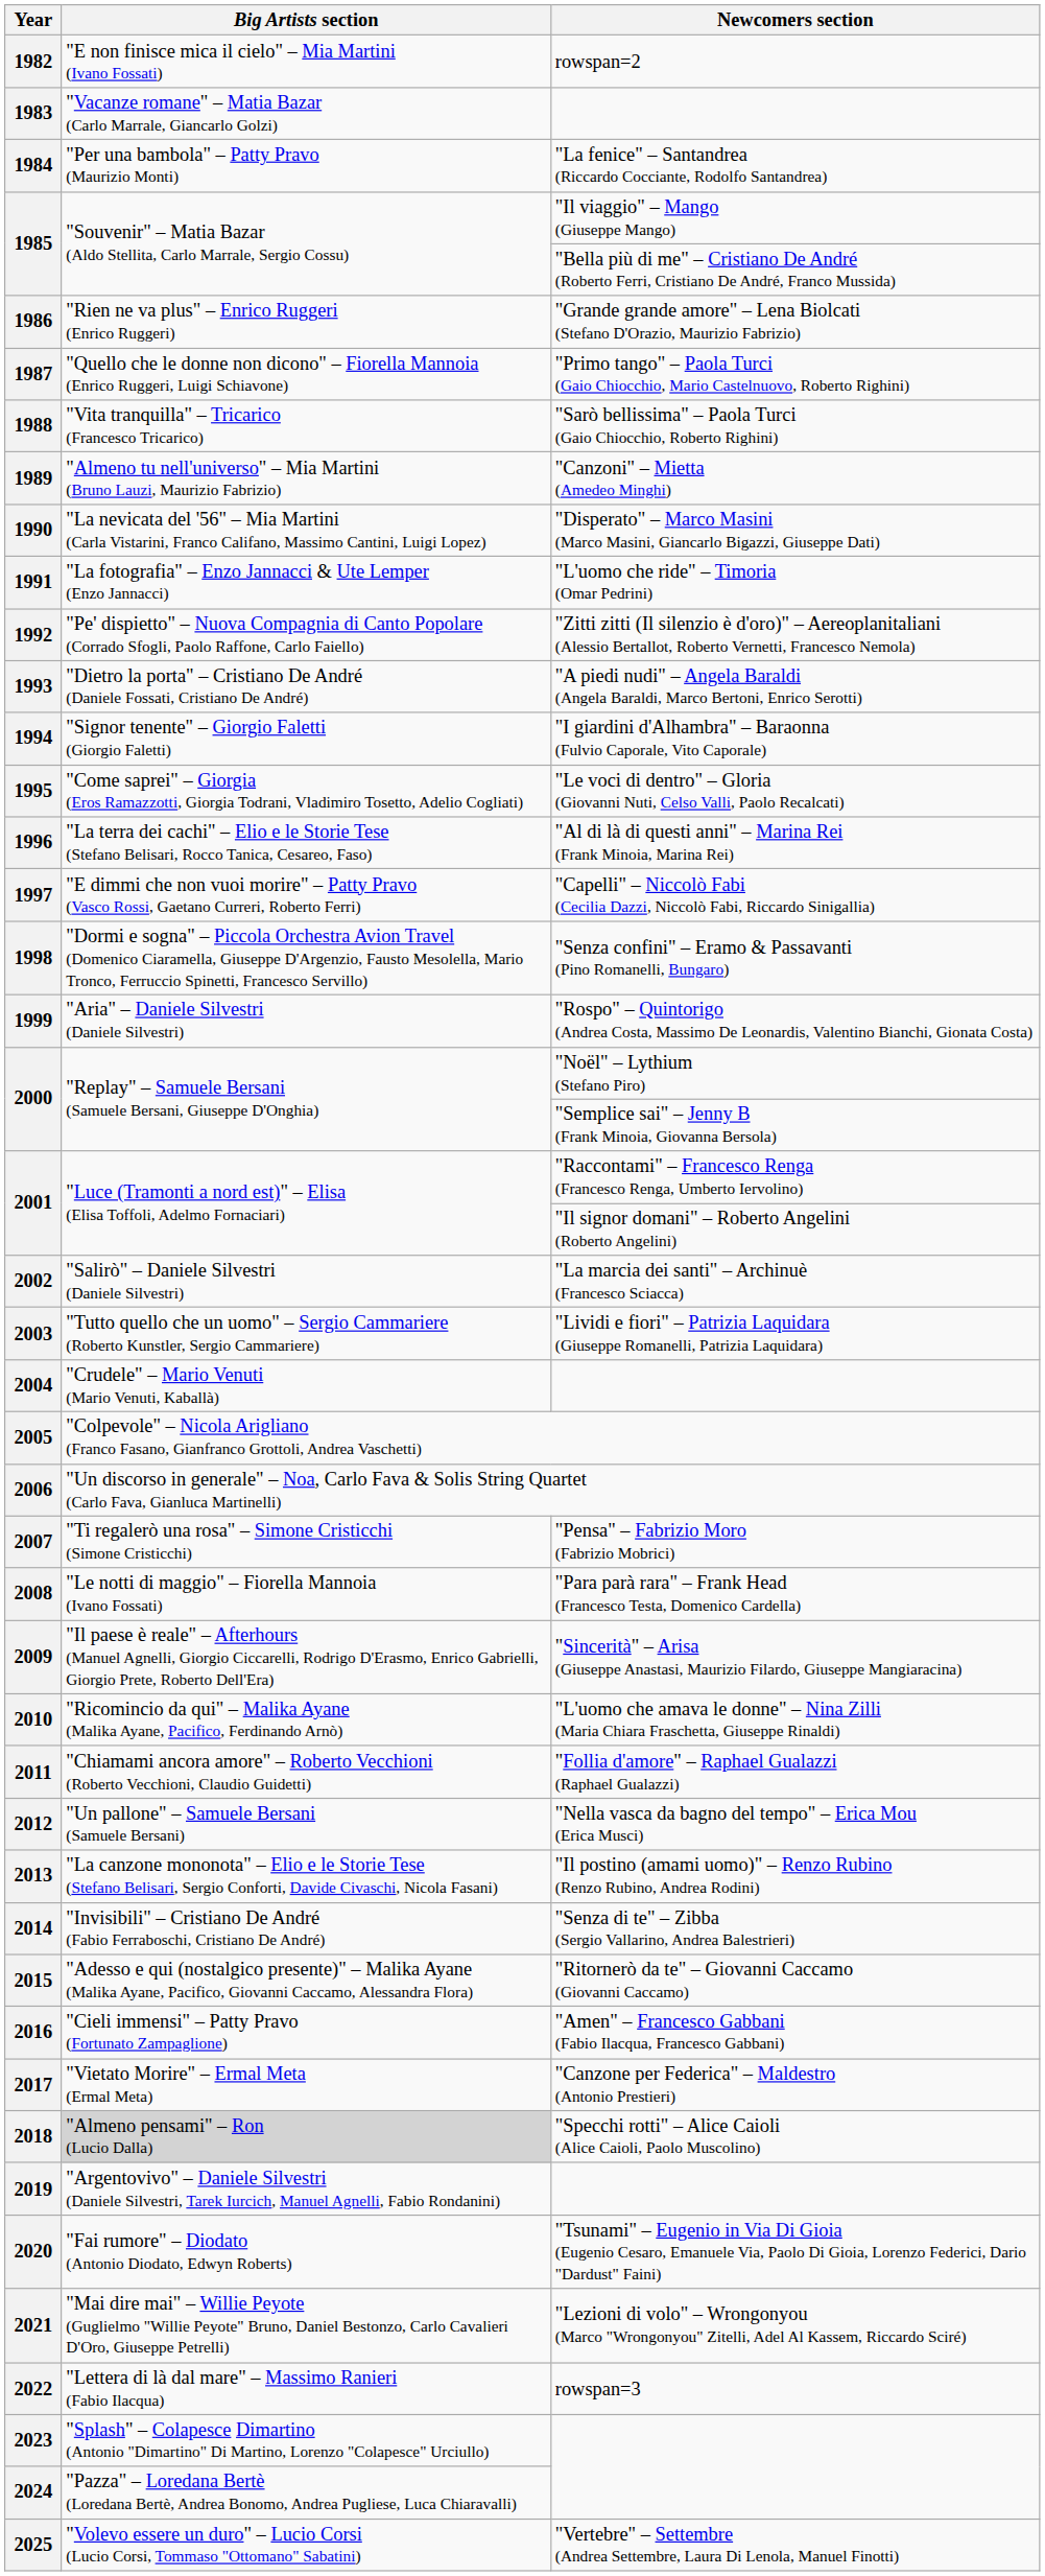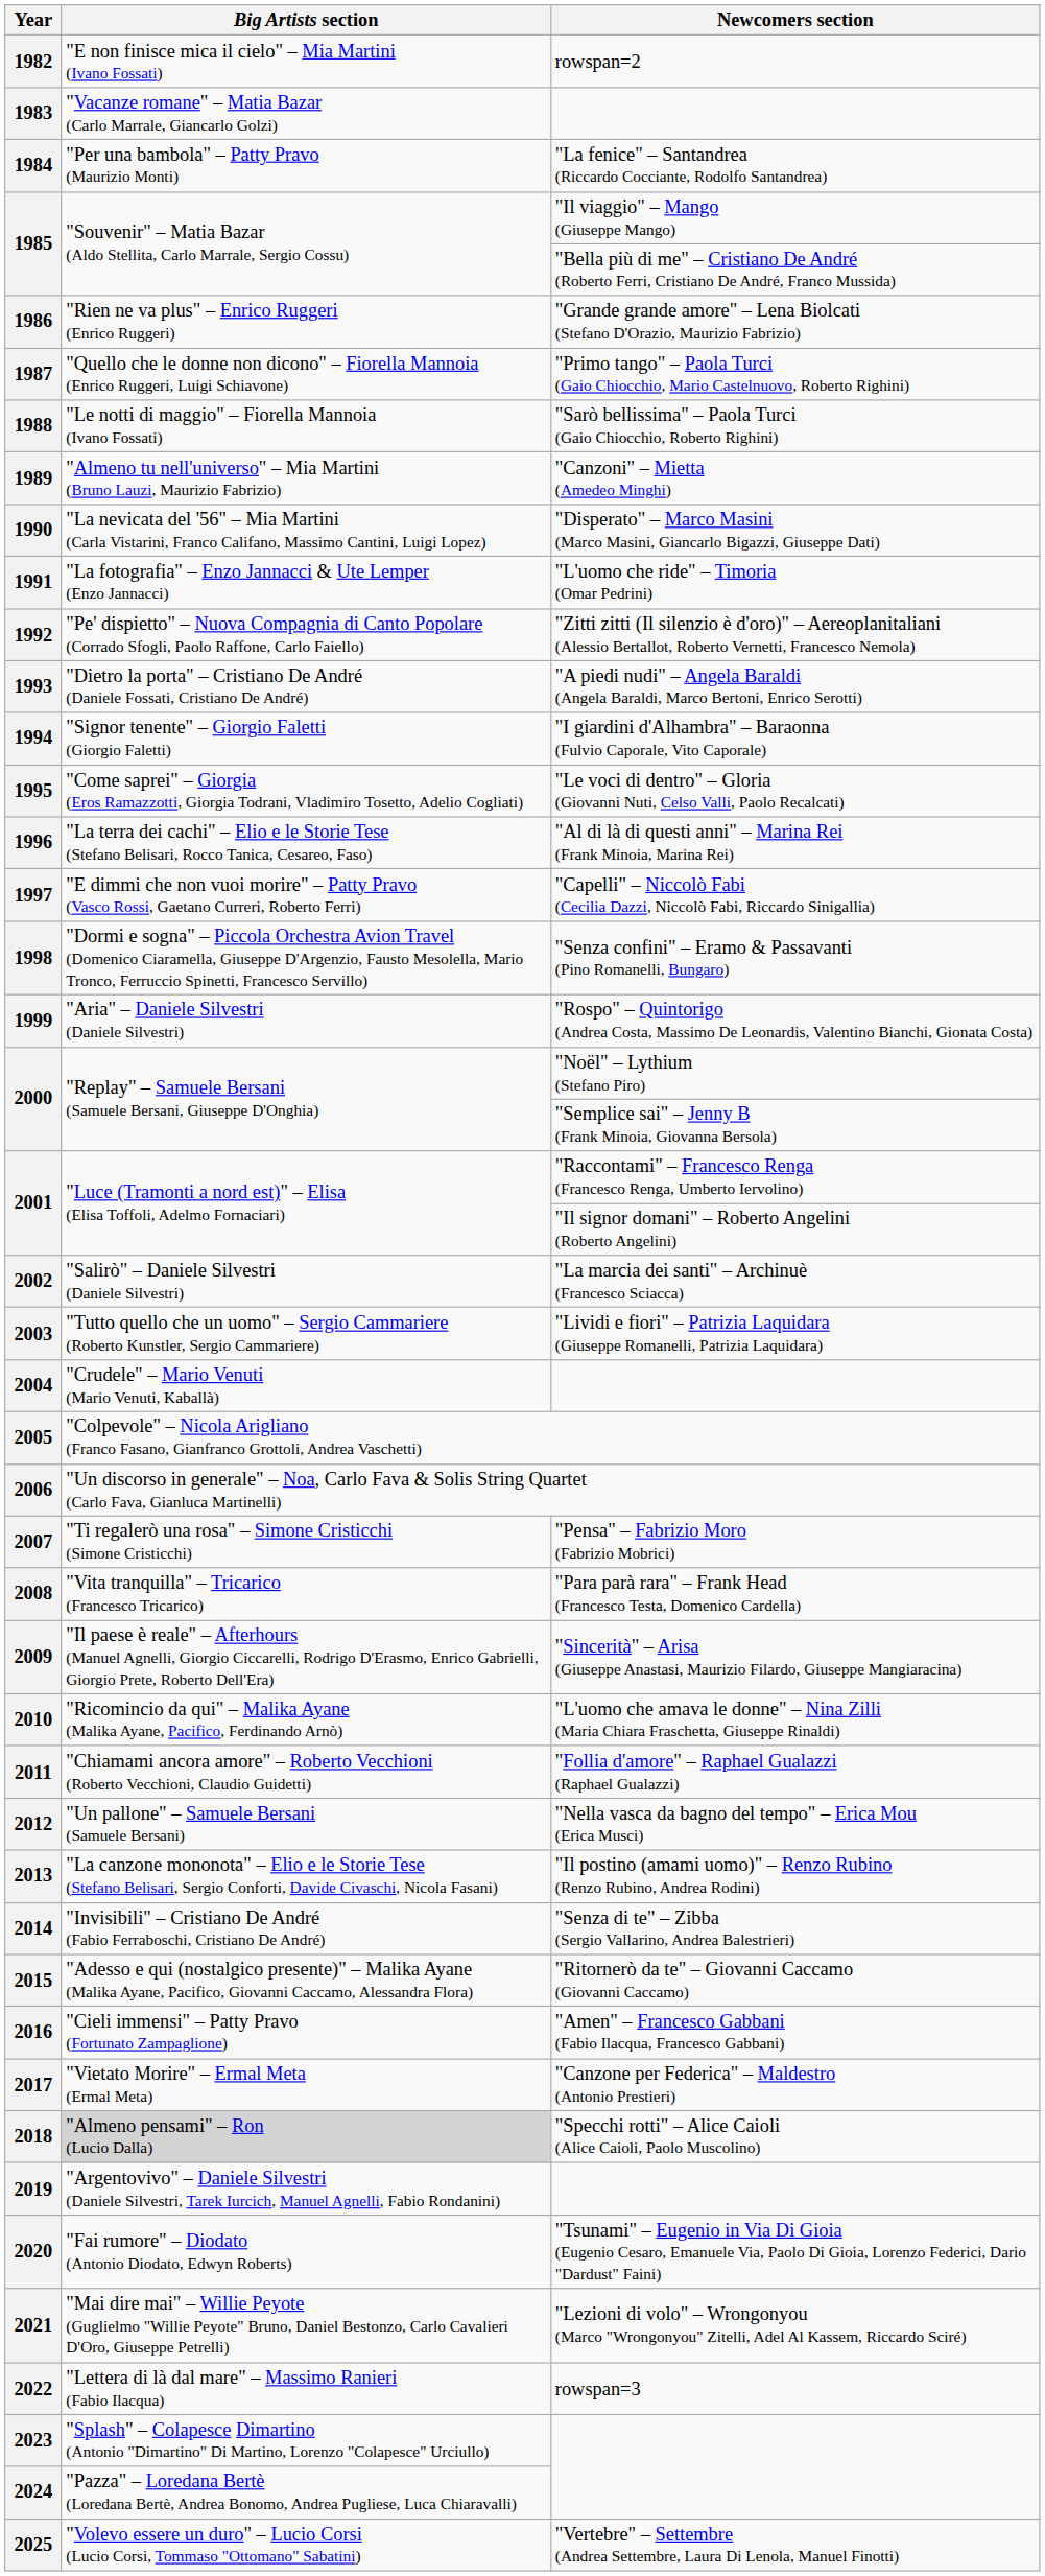1988 | Big Artists section: "Vita tranquilla" – Tricarico (Francesco Tricarico) -> "Le notti di maggio" – Fiorella Mannoia (Ivano Fossati)
2008 | Big Artists section: "Le notti di maggio" – Fiorella Mannoia (Ivano Fossati) -> "Vita tranquilla" – Tricarico (Francesco Tricarico)
